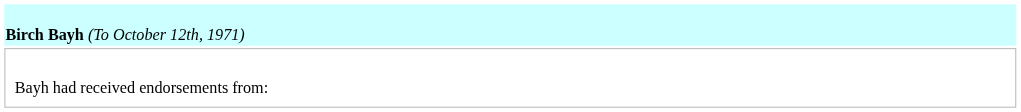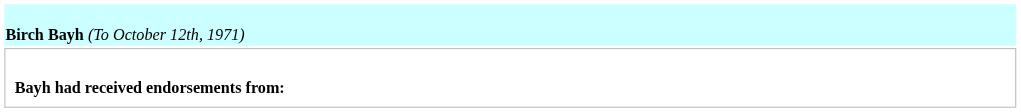row 2 | column 1: normal -> bold
